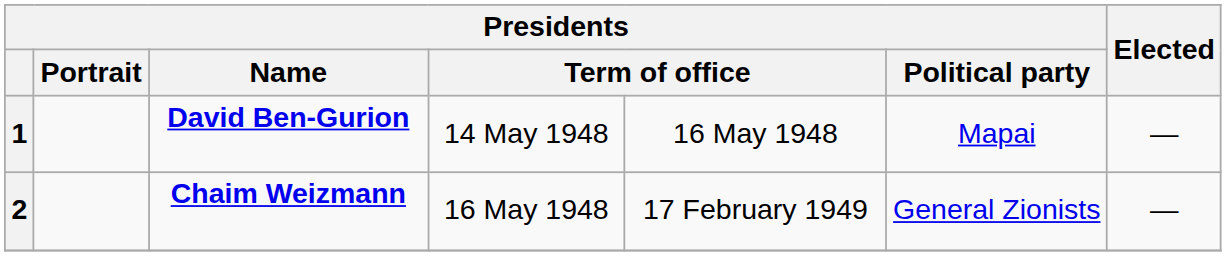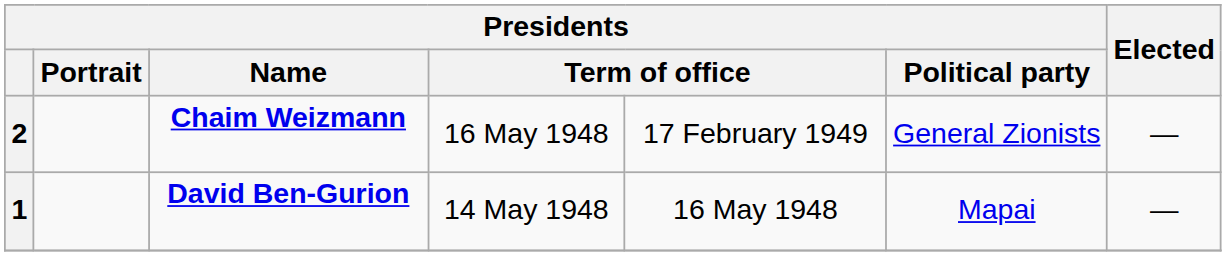rows swapped: 1 <-> 2
